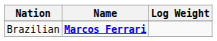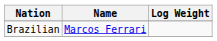Brazilian | Name: bold -> normal
